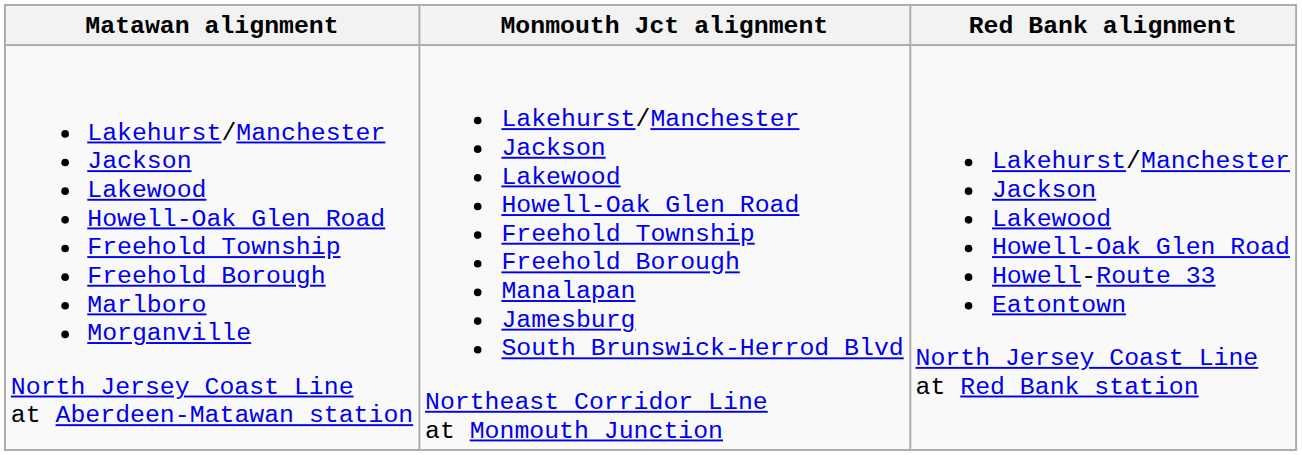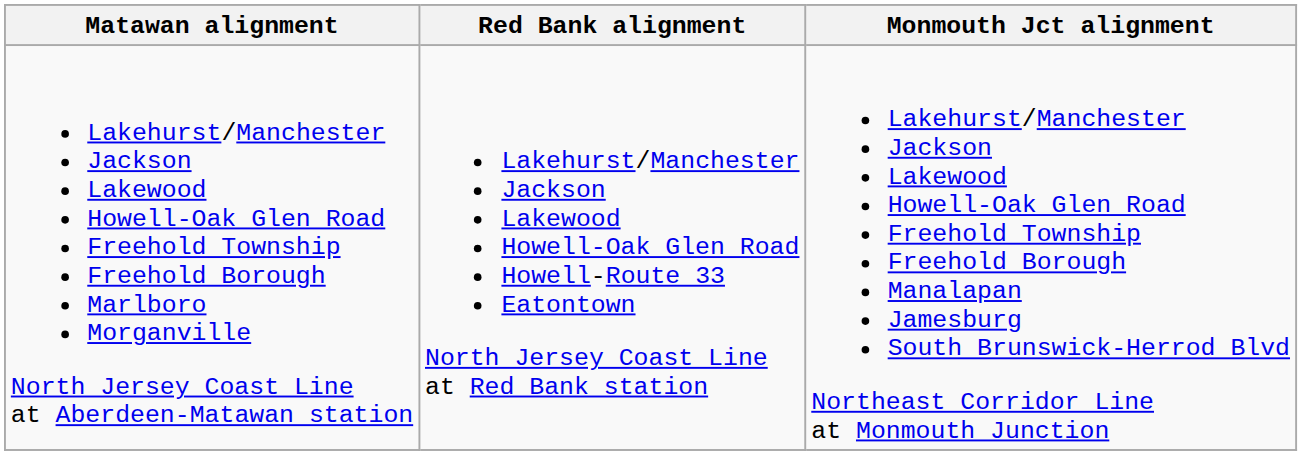columns swapped: Red Bank alignment <-> Monmouth Jct alignment
